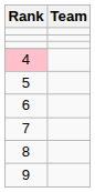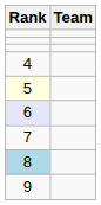row 5 | Rank: pink background -> no background
row 6 | Rank: no background -> lightyellow background
row 7 | Rank: no background -> lavender background
row 9 | Rank: no background -> lightblue background
